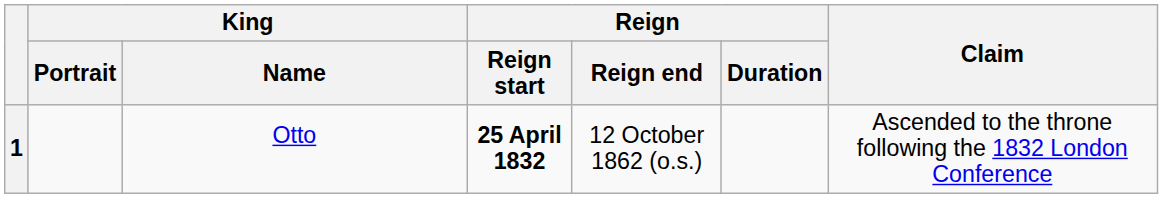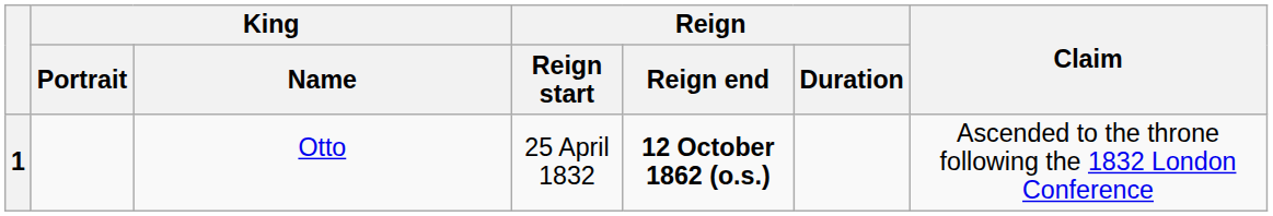1 | Reign / Reign start: bold -> normal
1 | Reign / Reign end: normal -> bold
